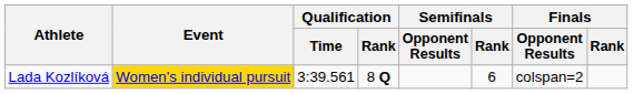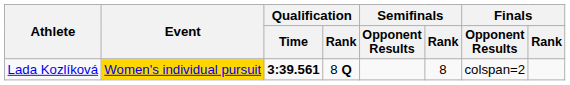Lada Kozlíková | Qualification / Time: normal -> bold
Lada Kozlíková | Semifinals / Rank: 6 -> 8
